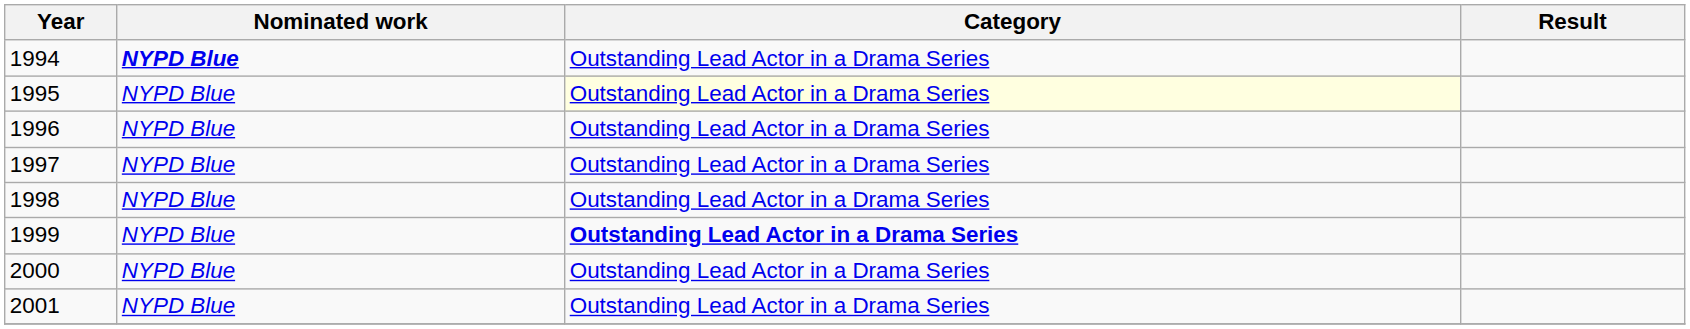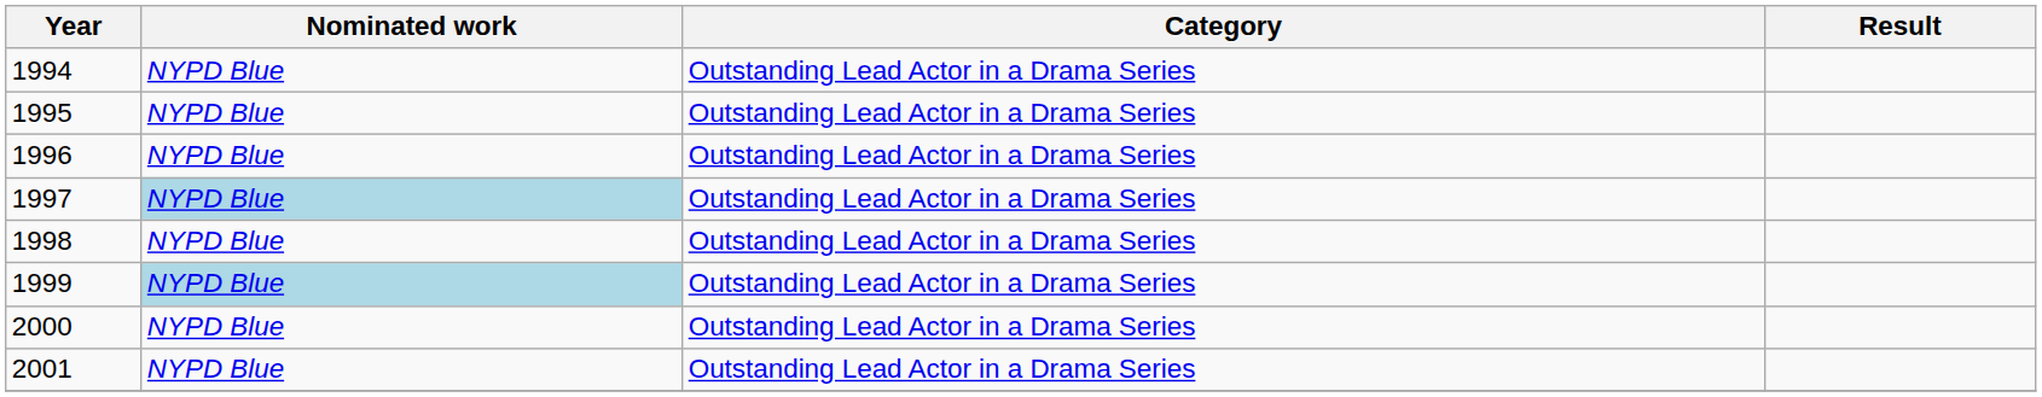1994 | Nominated work: bold -> normal
1995 | Category: lightyellow background -> no background
1997 | Nominated work: no background -> lightblue background
1999 | Nominated work: no background -> lightblue background
1999 | Category: bold -> normal
